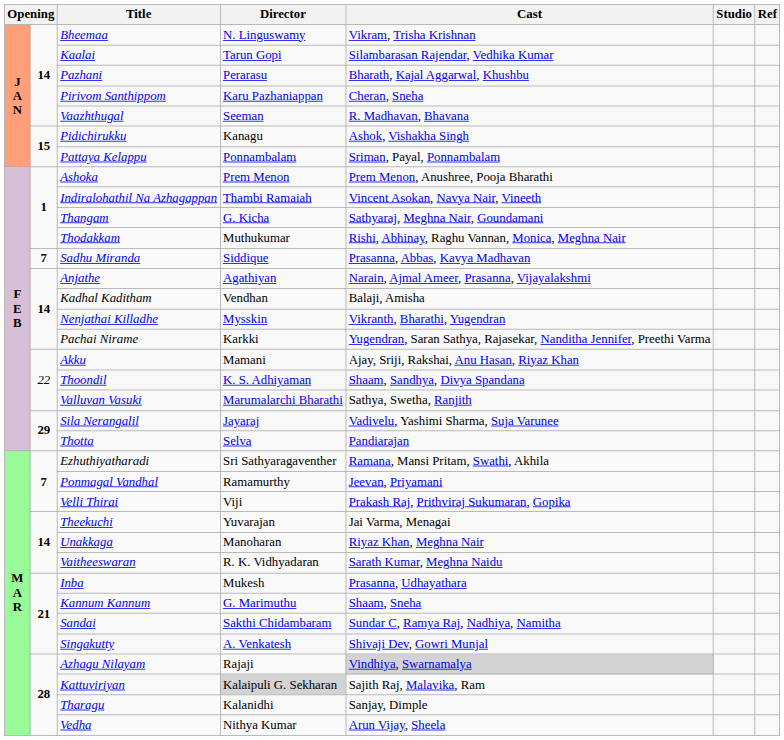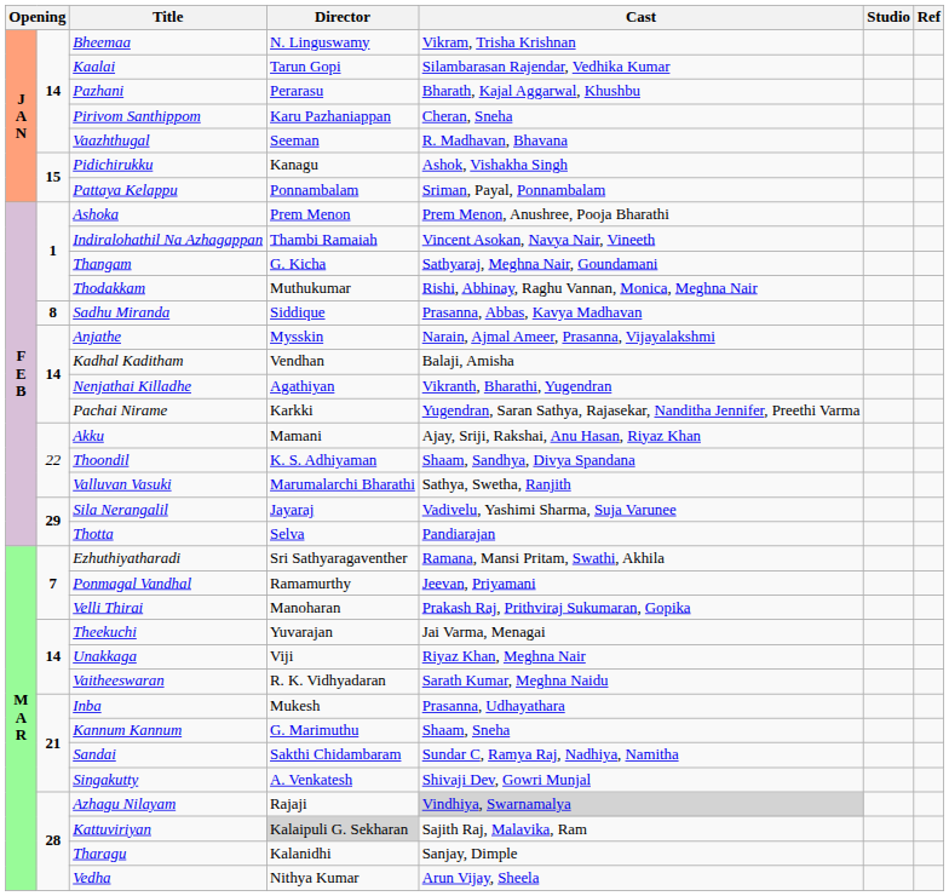Sadhu Miranda | column 2: 7 -> 8
Anjathe | Director: Agathiyan -> Mysskin
Nenjathai Killadhe | Director: Mysskin -> Agathiyan
Velli Thirai | Director: Viji -> Manoharan
Unakkaga | Director: Manoharan -> Viji
